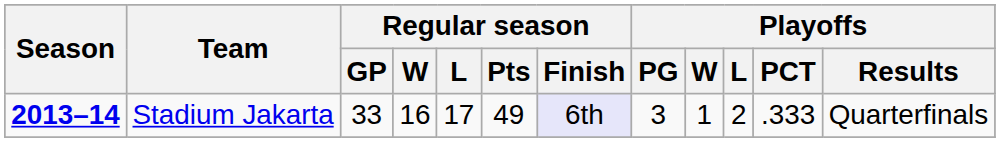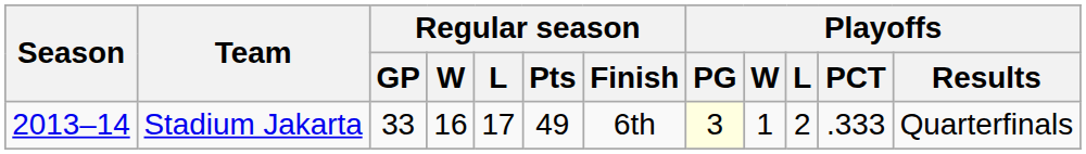Stadium Jakarta | Season: bold -> normal
Stadium Jakarta | Regular season / Finish: lavender background -> no background
Stadium Jakarta | Playoffs / PG: no background -> lightyellow background
